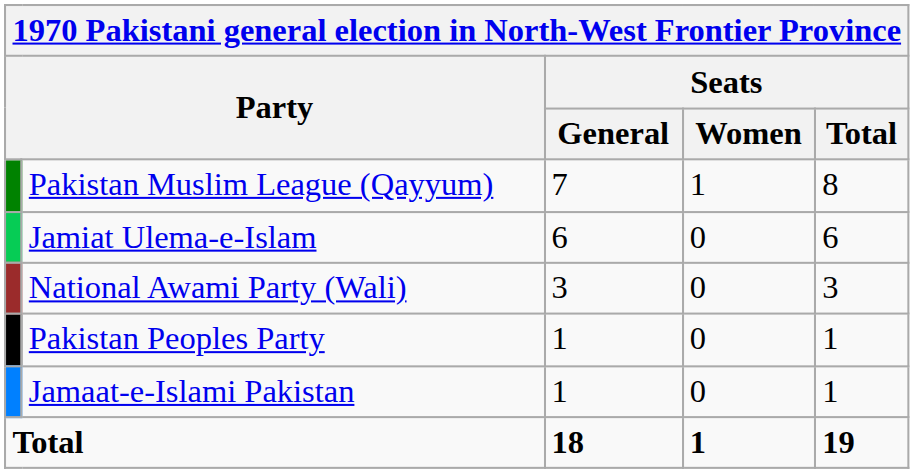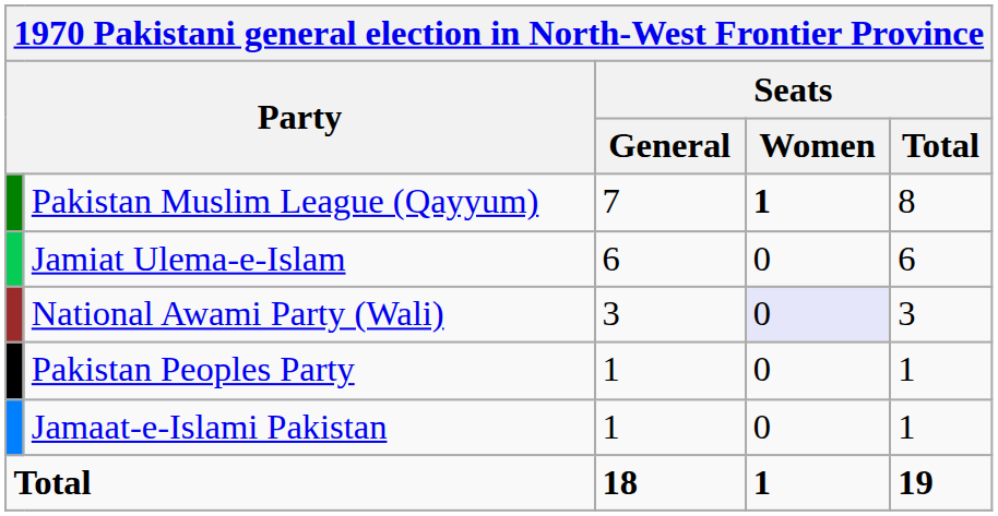Pakistan Muslim League (Qayyum) | Seats / Women: normal -> bold
National Awami Party (Wali) | Seats / Women: no background -> lavender background
